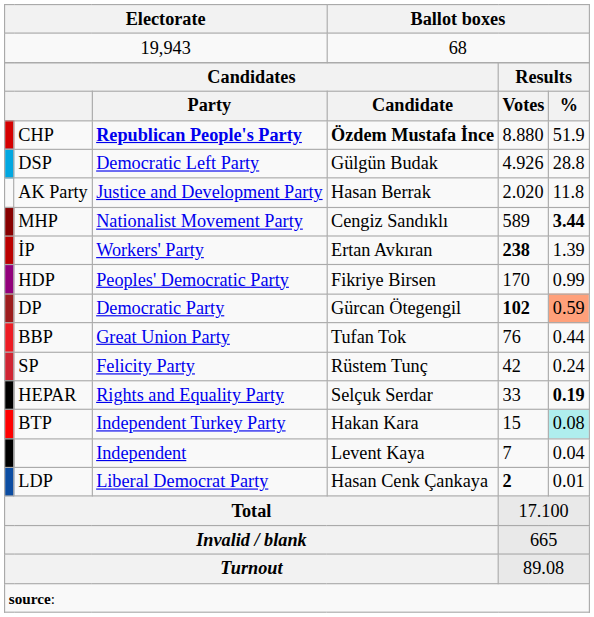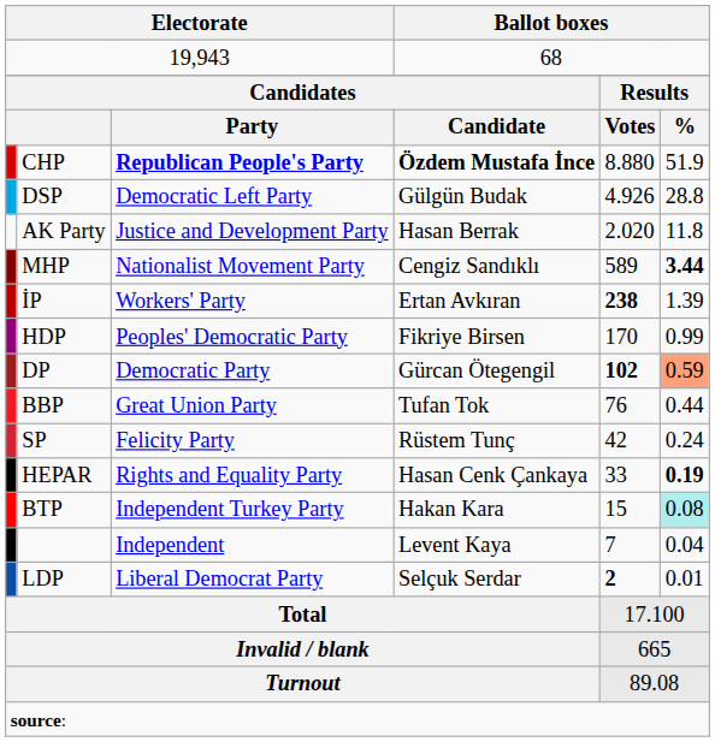HEPAR | column 4: Selçuk Serdar -> Hasan Cenk Çankaya
LDP | column 4: Hasan Cenk Çankaya -> Selçuk Serdar
